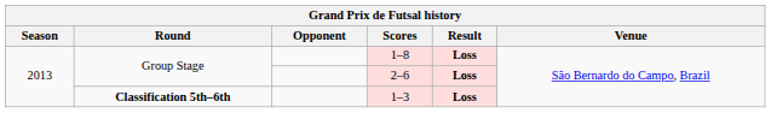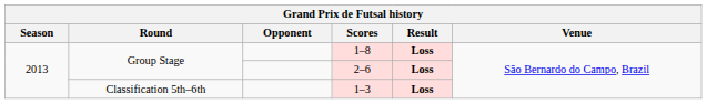1–3 | Round: bold -> normal
